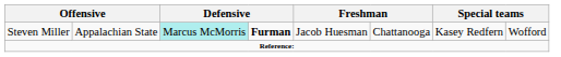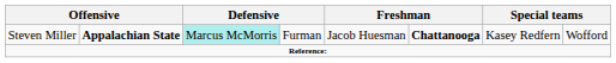Steven Miller | column 2: normal -> bold
Steven Miller | column 4: bold -> normal
Steven Miller | column 6: normal -> bold
